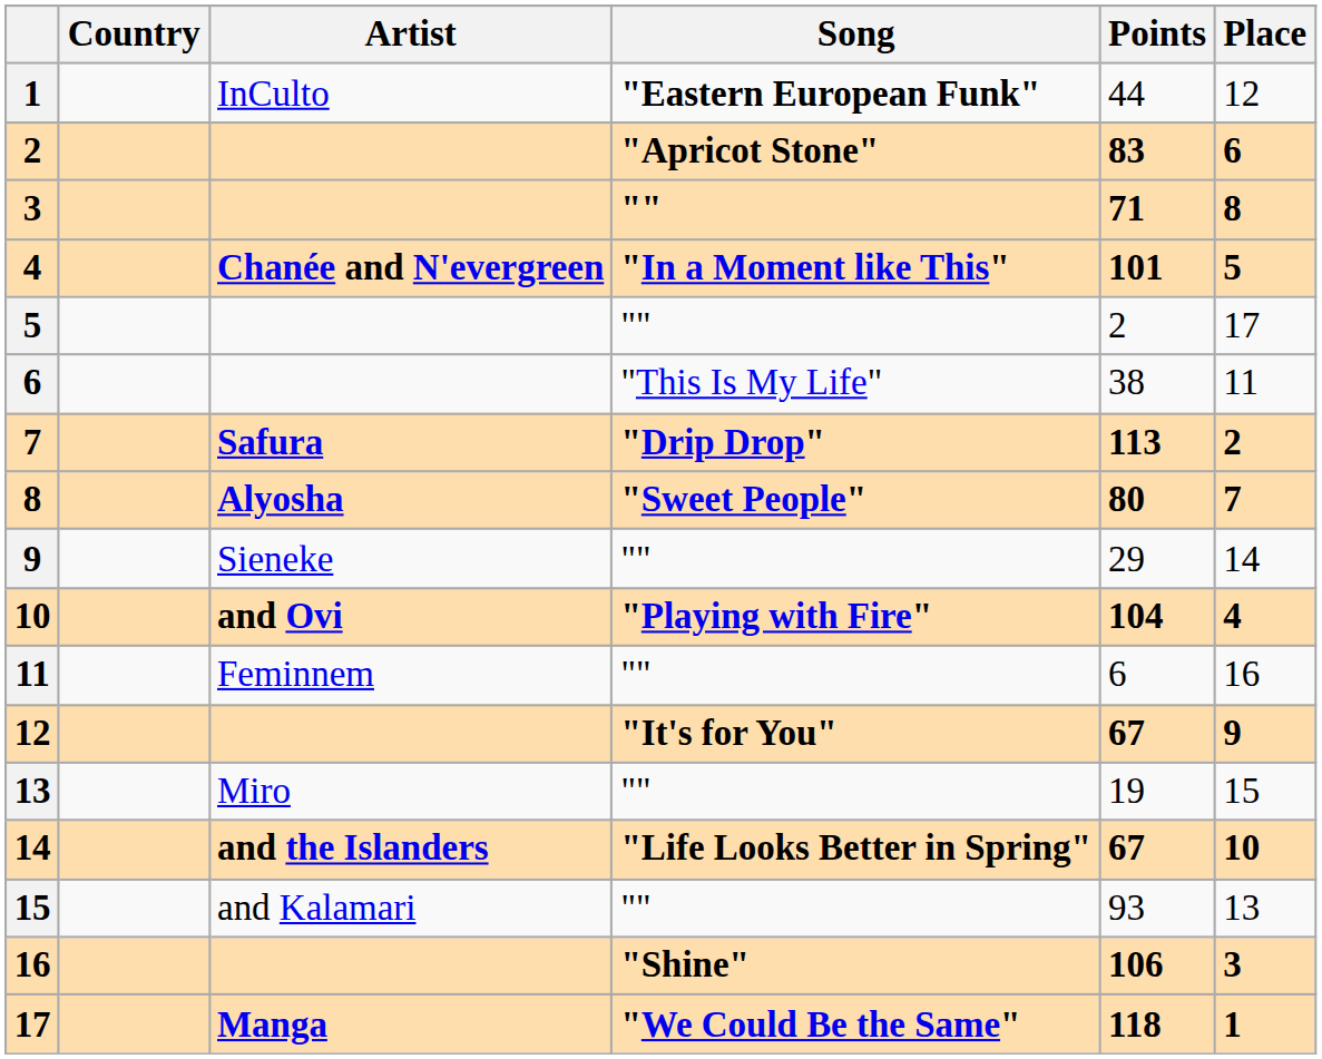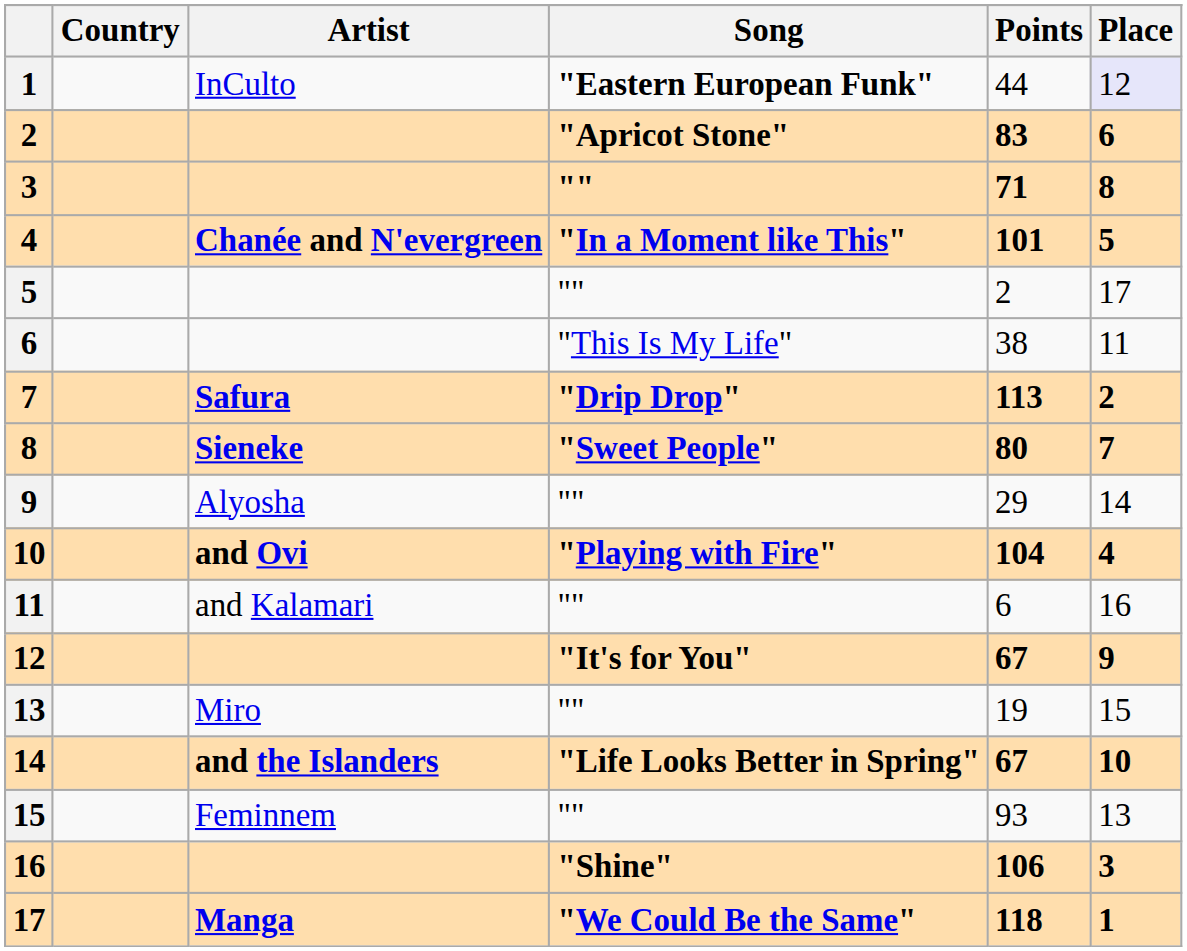row 2 | Place: no background -> lavender background
row 9 | Artist: Alyosha -> Sieneke
row 10 | Artist: Sieneke -> Alyosha
row 12 | Artist: Feminnem -> and Kalamari
row 16 | Artist: and Kalamari -> Feminnem
